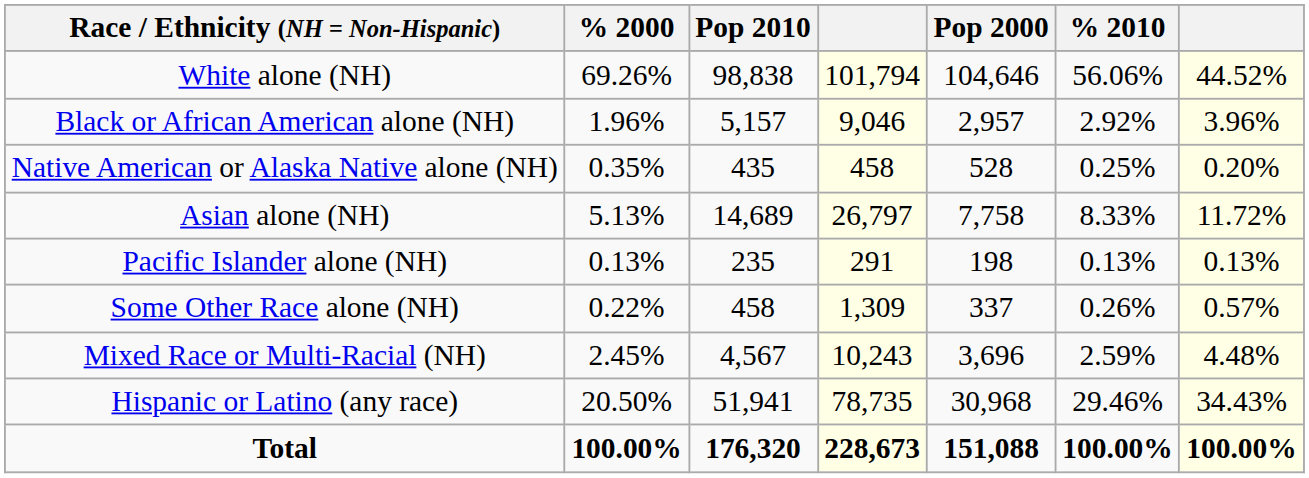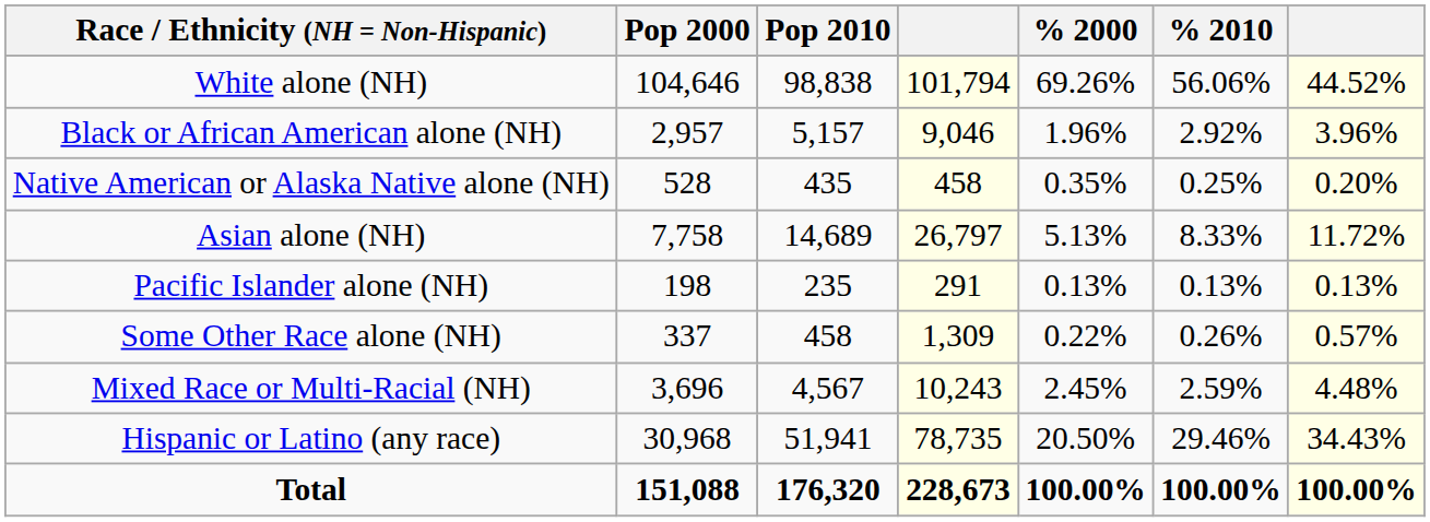columns swapped: Pop 2000 <-> % 2000
